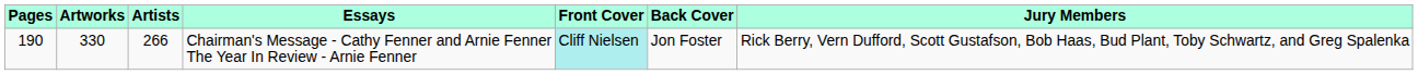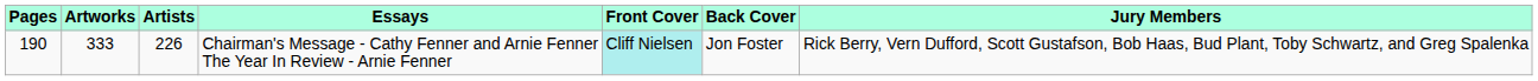row 2 | Artworks: 330 -> 333
row 2 | Artists: 266 -> 226
